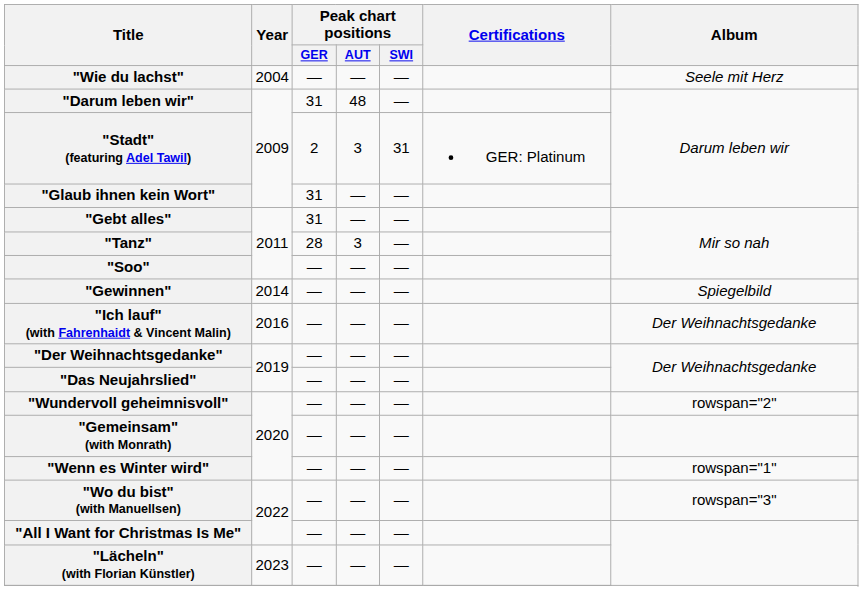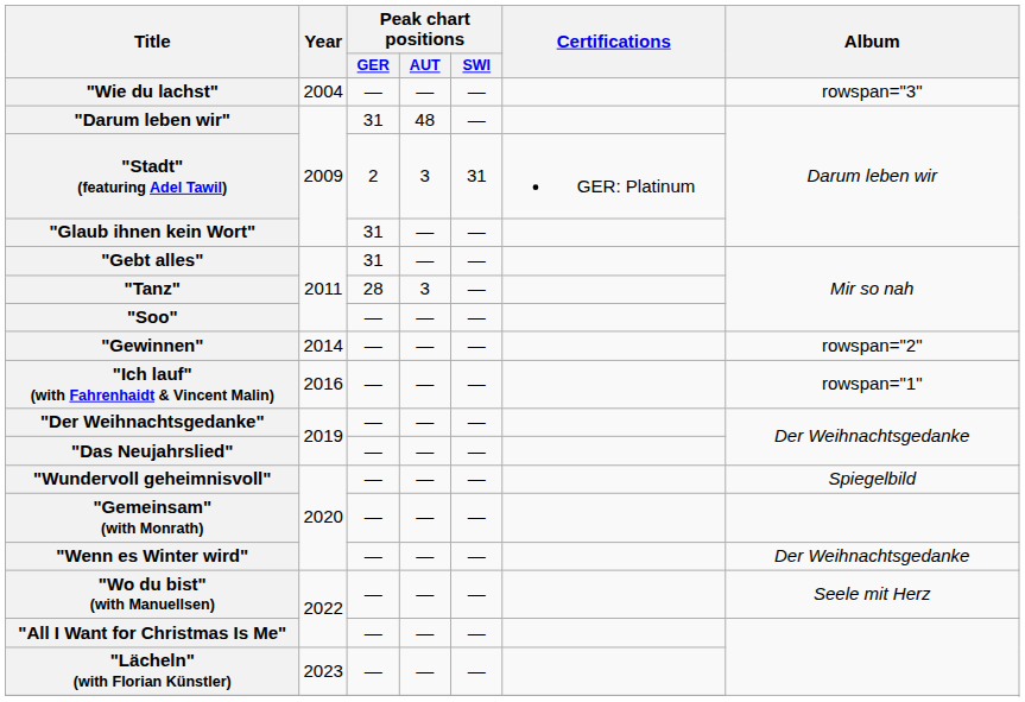"Wie du lachst" | Album: Seele mit Herz -> rowspan="3"
"Gewinnen" | Album: Spiegelbild -> rowspan="2"
"Ich lauf" (with Fahrenhaidt & Vincent Malin) | Album: Der Weihnachtsgedanke -> rowspan="1"
"Wundervoll geheimnisvoll" | Album: rowspan="2" -> Spiegelbild
"Wenn es Winter wird" | Album: rowspan="1" -> Der Weihnachtsgedanke
"Wo du bist" (with Manuellsen) | Album: rowspan="3" -> Seele mit Herz
